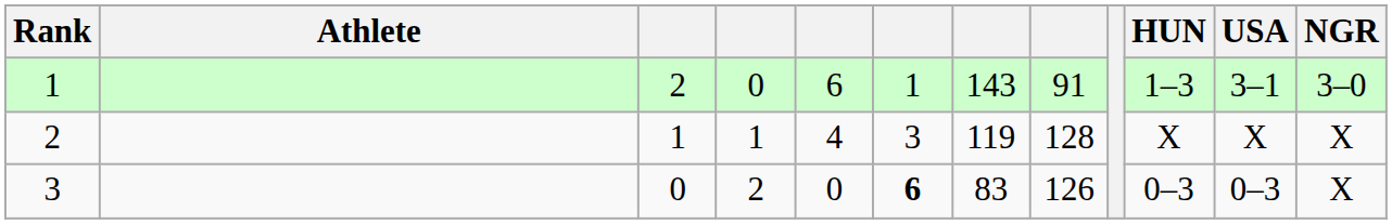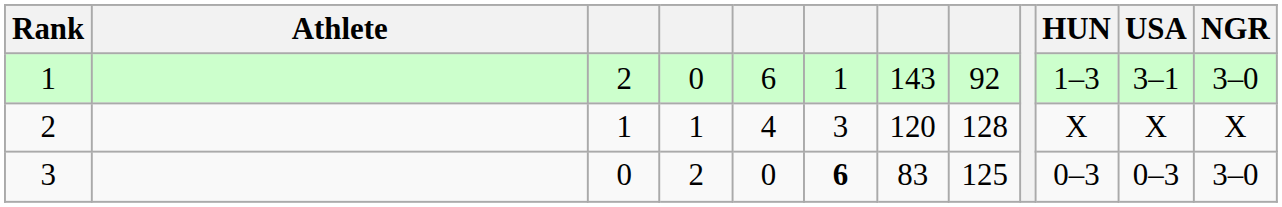row 2 | column 8: 91 -> 92
row 3 | column 7: 119 -> 120
row 4 | column 8: 126 -> 125
row 4 | NGR: X -> 3–0
